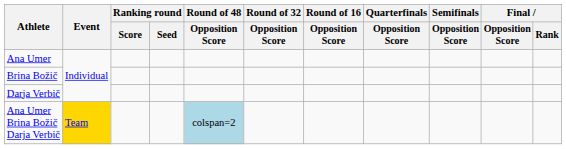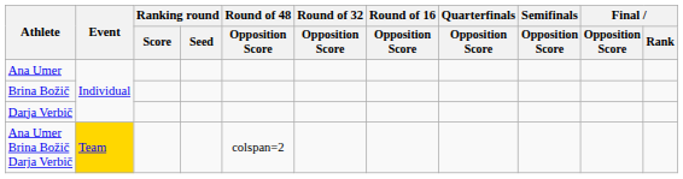Ana Umer Brina Božič Darja Verbič | Round of 48 / Opposition Score: lightblue background -> no background
